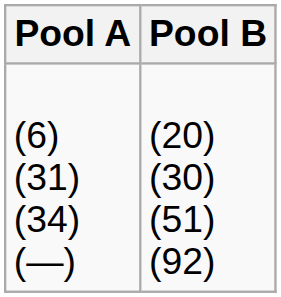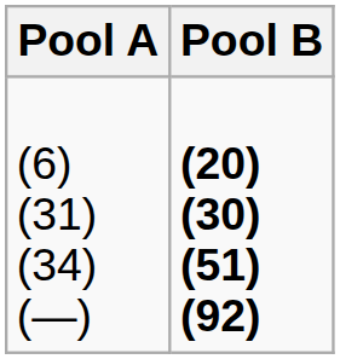(6) (31) (34) (—) | Pool B: normal -> bold
